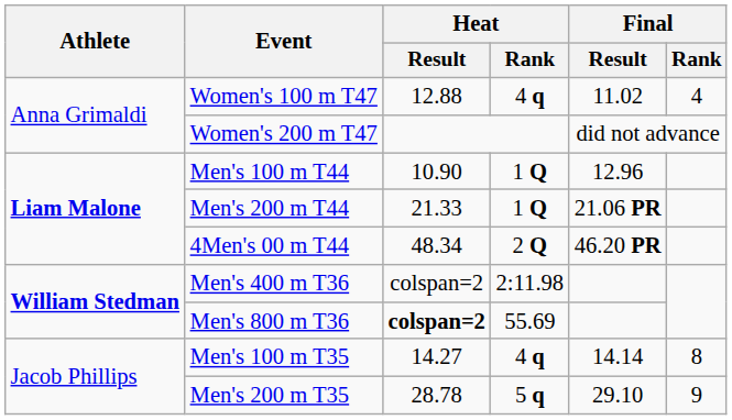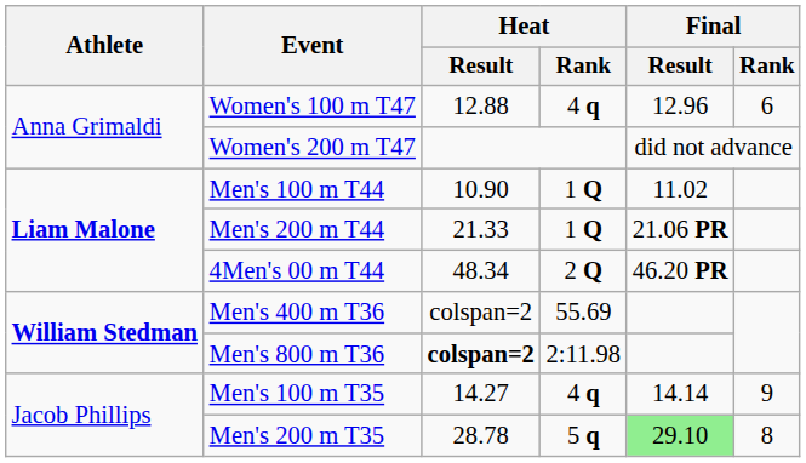Women's 100 m T47 | Final / Result: 11.02 -> 12.96
Women's 100 m T47 | Final / Rank: 4 -> 6
Men's 100 m T44 | Final / Result: 12.96 -> 11.02
Men's 400 m T36 | Heat / Rank: 2:11.98 -> 55.69
Men's 800 m T36 | Heat / Rank: 55.69 -> 2:11.98
Men's 100 m T35 | Final / Rank: 8 -> 9
Men's 200 m T35 | Final / Result: no background -> lightgreen background
Men's 200 m T35 | Final / Rank: 9 -> 8
